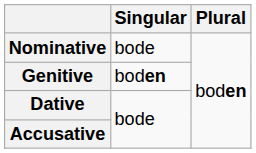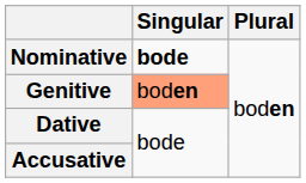Nominative | Singular: normal -> bold
Genitive | Singular: no background -> lightsalmon background
